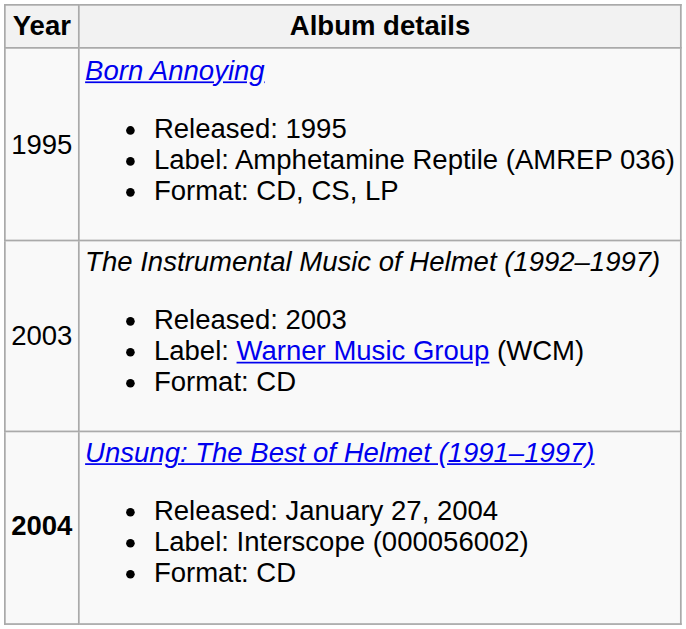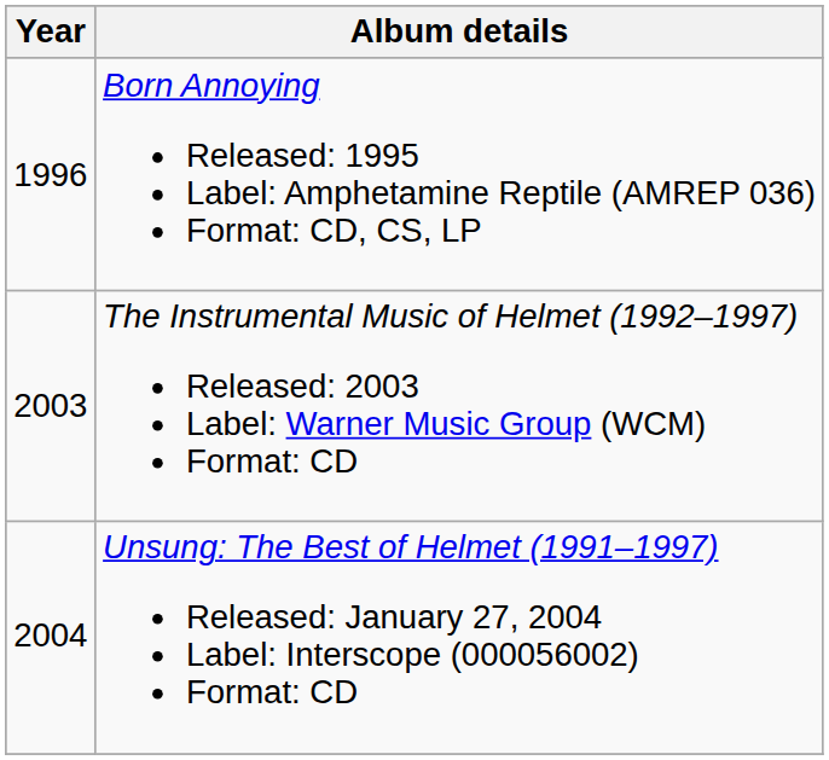row 2 | Year: 1995 -> 1996
row 4 | Year: bold -> normal
